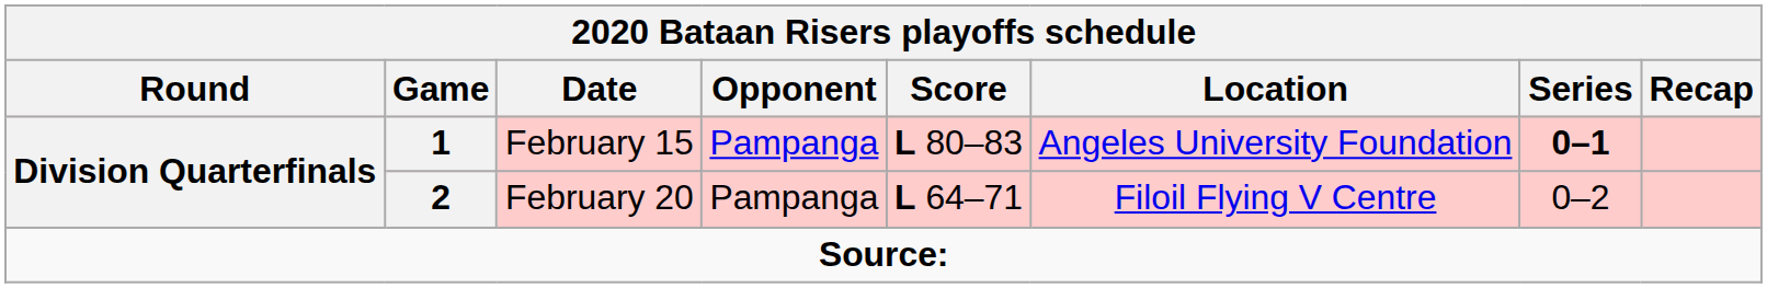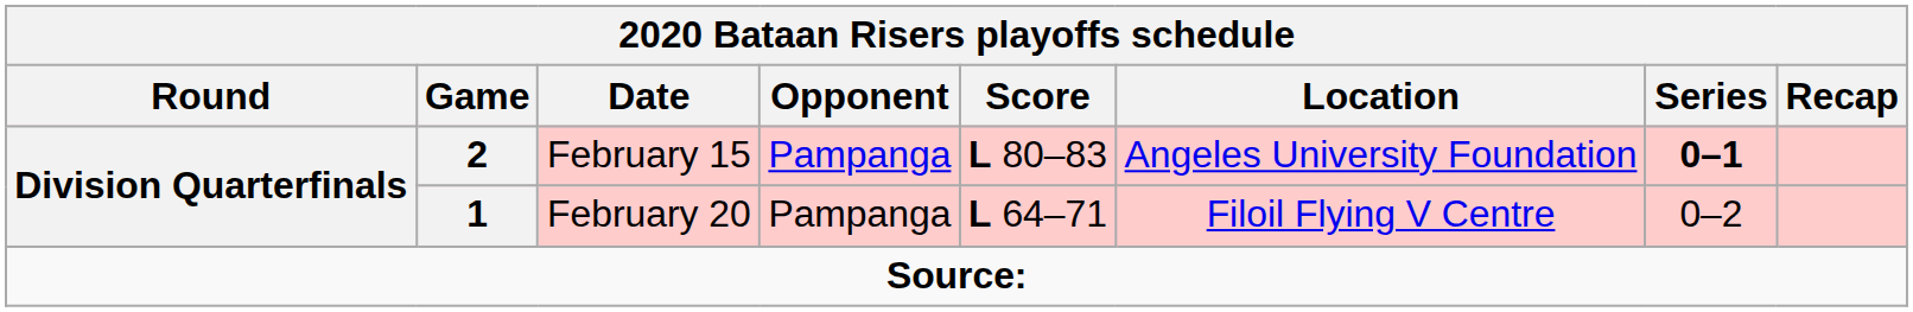February 15 | Game: 1 -> 2
February 20 | Game: 2 -> 1
